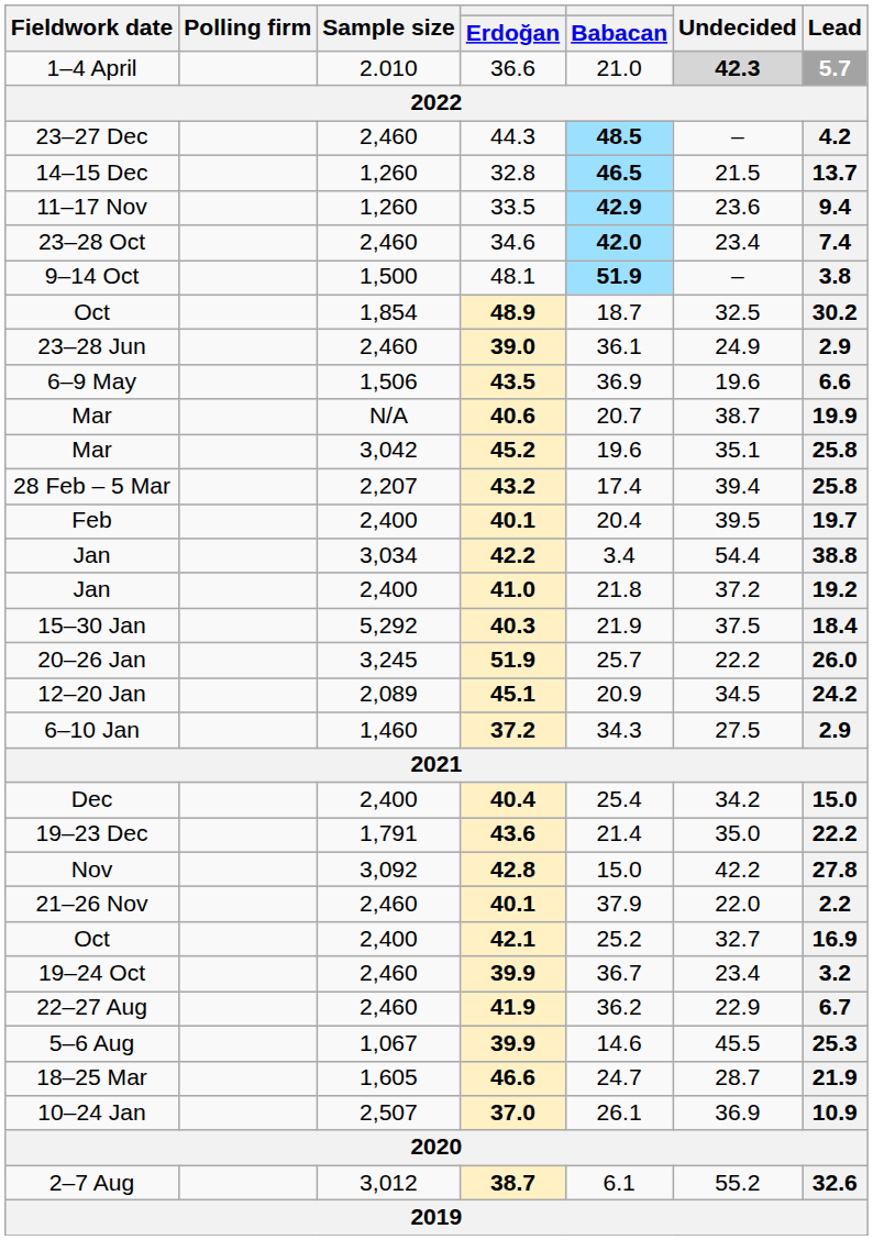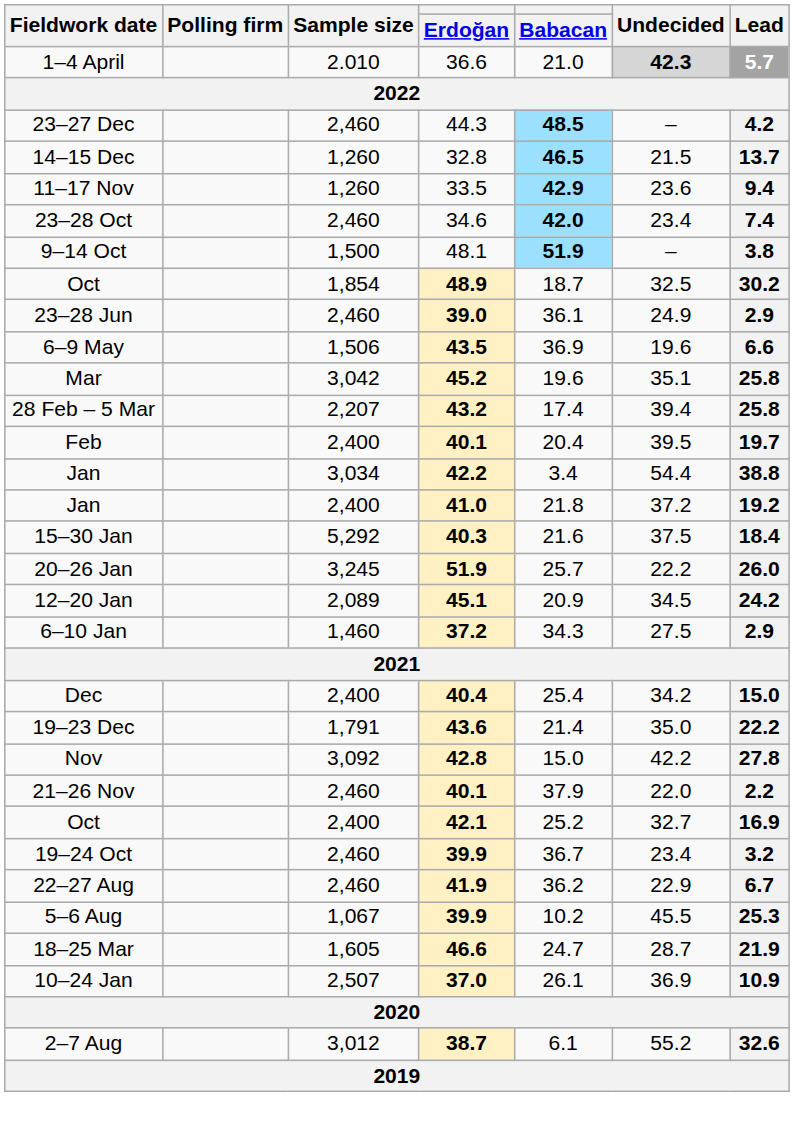- row: Mar | N/A | 40.6 | 20.7 | 38.7 | 19.9
15–30 Jan | Babacan: 21.9 -> 21.6
5–6 Aug | Babacan: 14.6 -> 10.2
